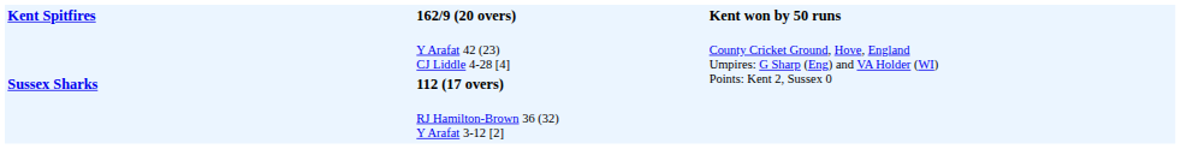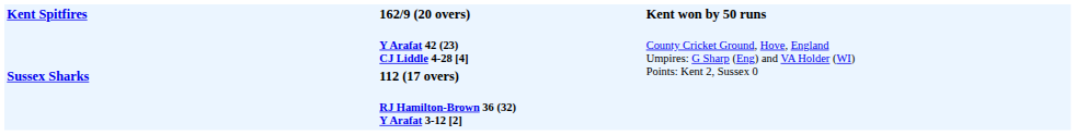Y Arafat 42 (23) CJ Liddle 4-28 [4] | 162/9 (20 overs): normal -> bold
RJ Hamilton-Brown 36 (32) Y Arafat 3-12 [2] | 162/9 (20 overs): normal -> bold
